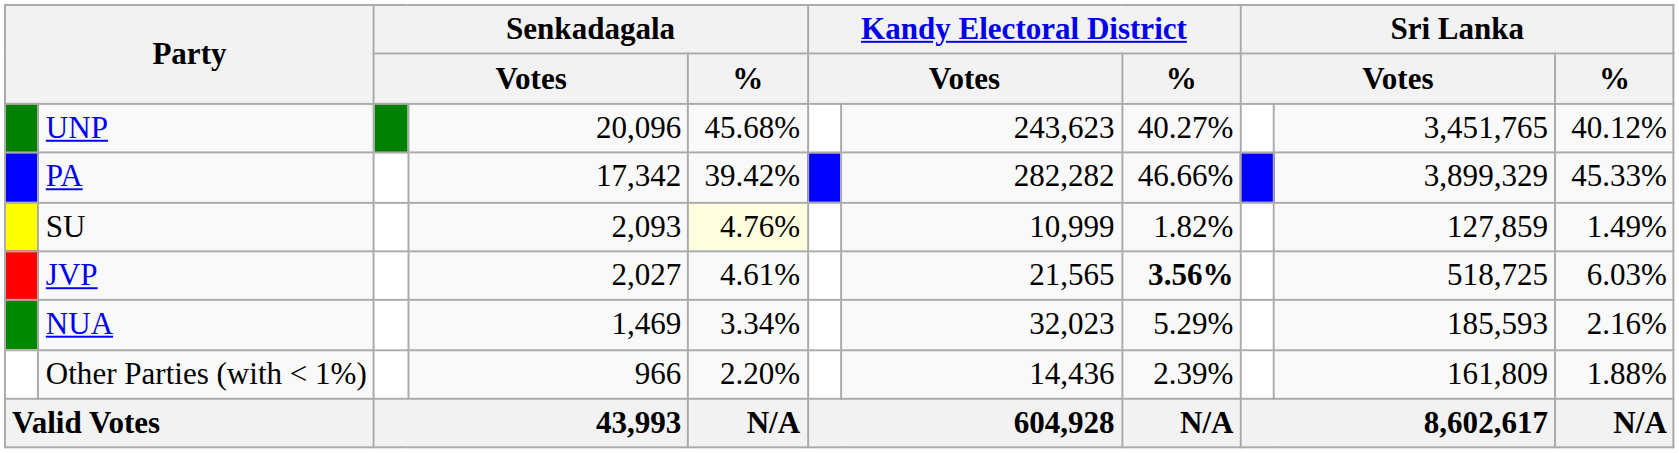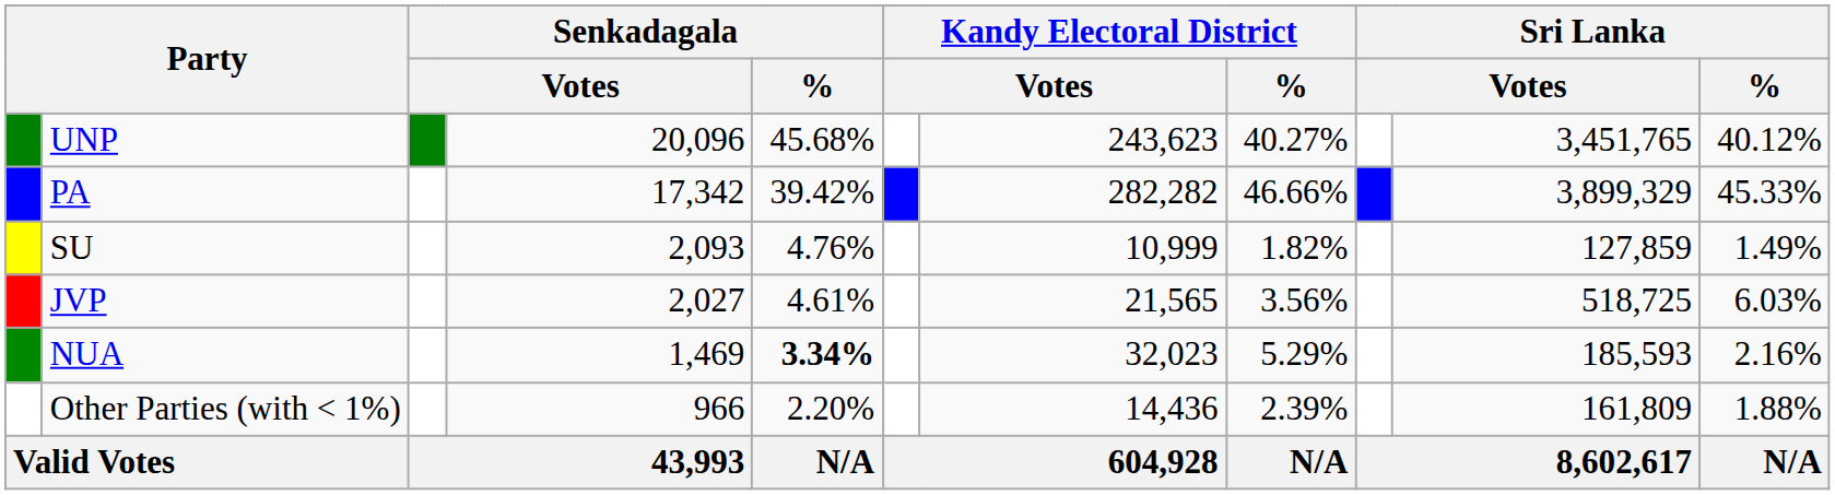SU | Senkadagala / %: lightyellow background -> no background
JVP | Kandy Electoral District / %: bold -> normal
NUA | Senkadagala / %: normal -> bold
